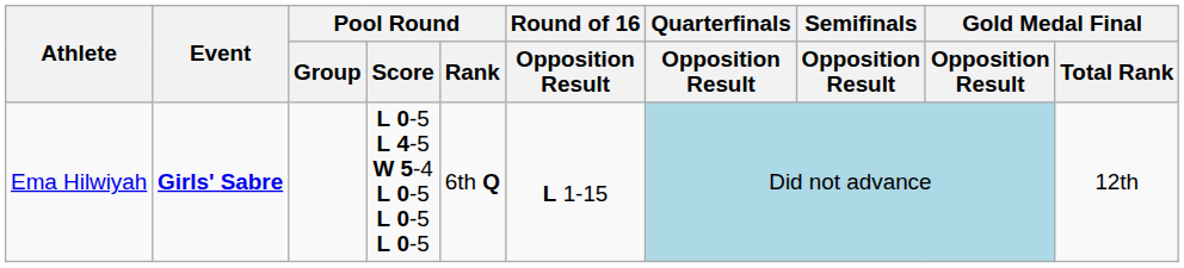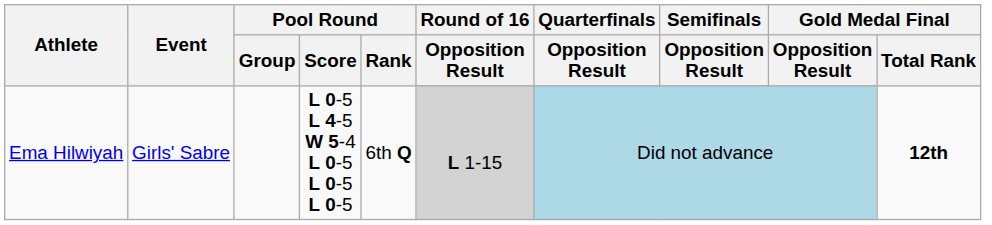Ema Hilwiyah | Event: bold -> normal
Ema Hilwiyah | Round of 16 / Opposition Result: no background -> lightgrey background
Ema Hilwiyah | Gold Medal Final / Total Rank: normal -> bold
